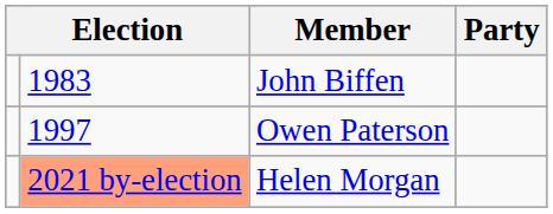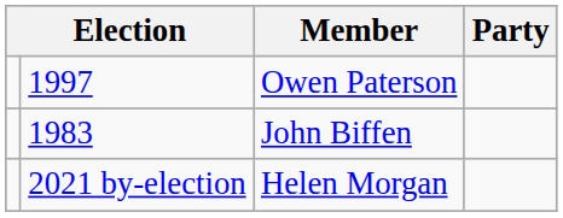rows swapped: John Biffen <-> Owen Paterson
Helen Morgan | column 2: lightsalmon background -> no background
